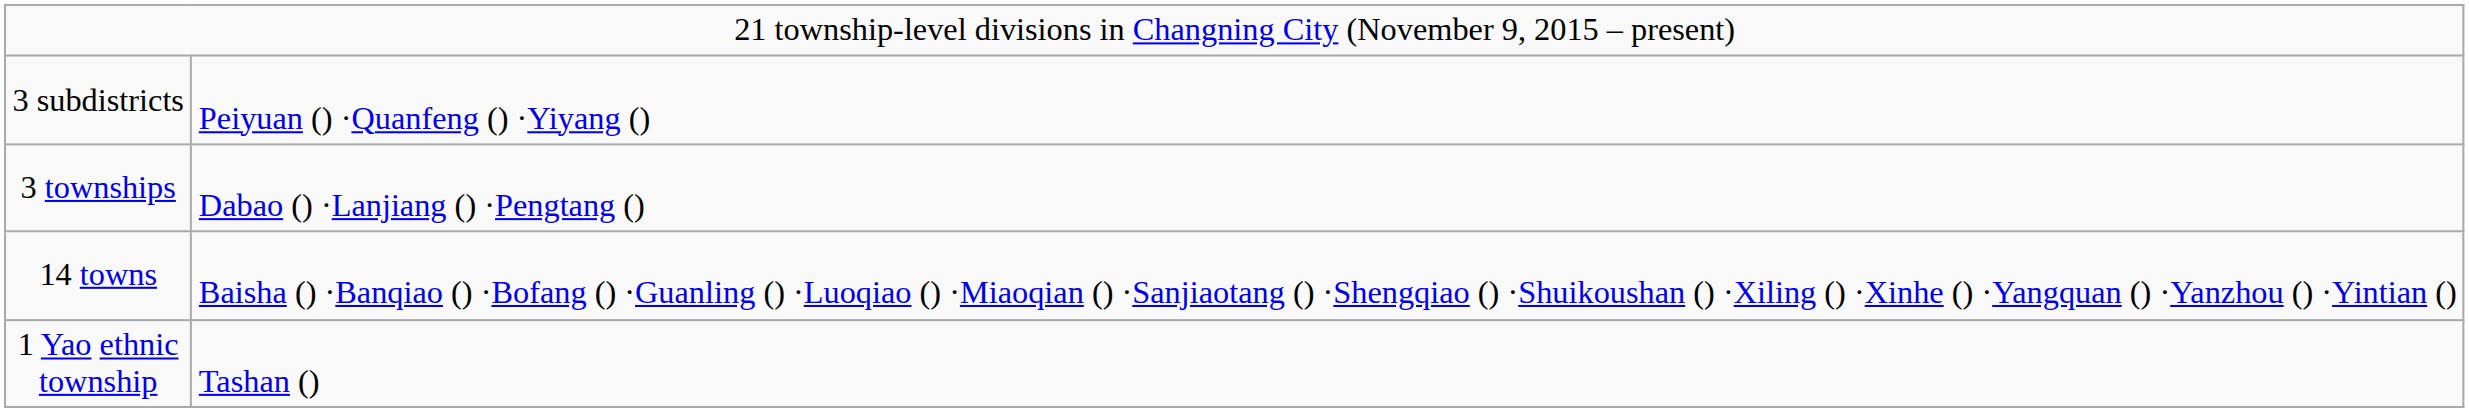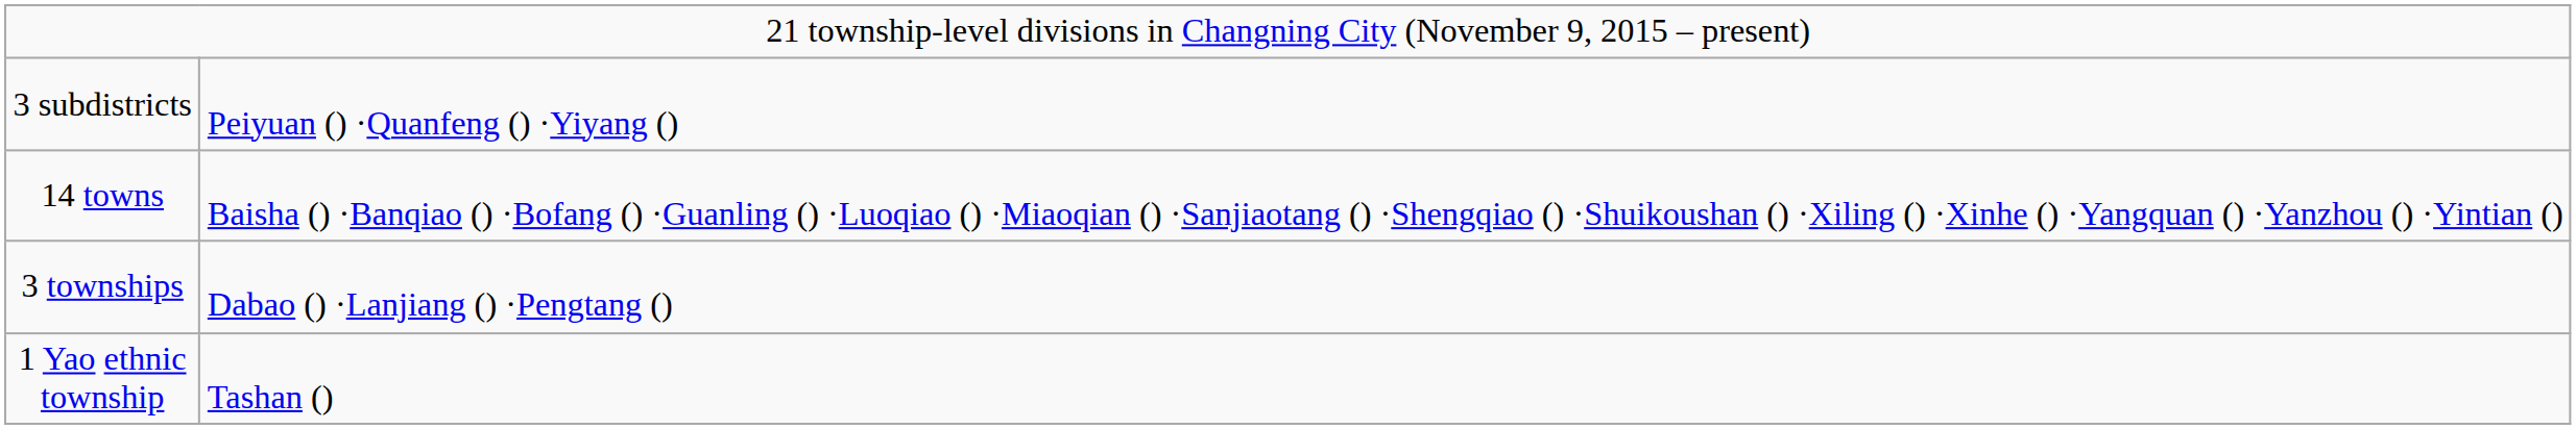rows swapped: 14 towns <-> 3 townships
